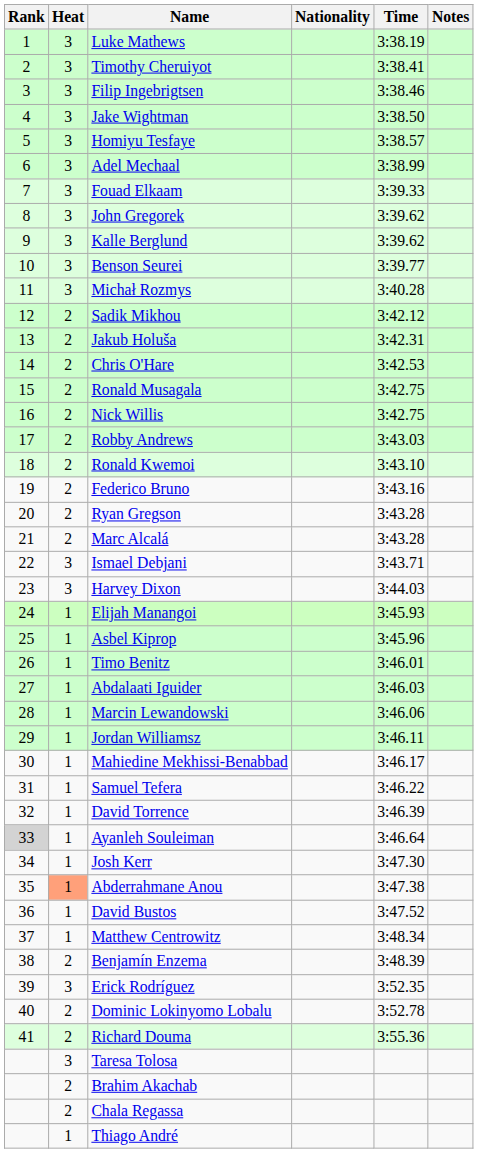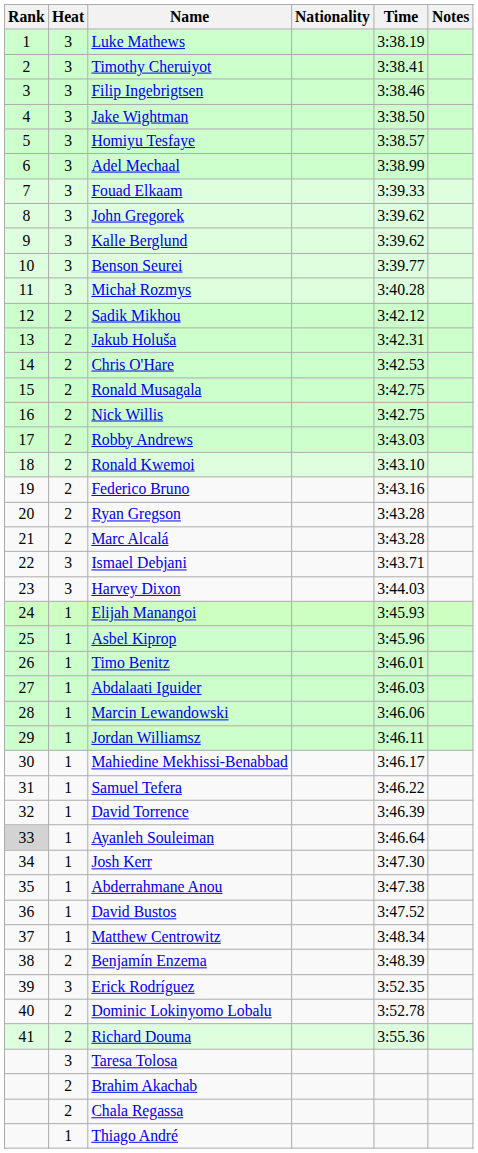Abderrahmane Anou | Heat: lightsalmon background -> no background
